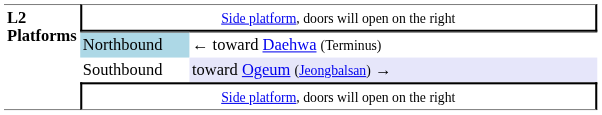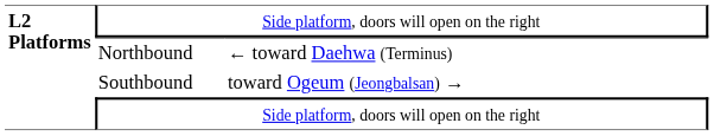Northbound | column 2: lightblue background -> no background
Southbound | column 3: lavender background -> no background
